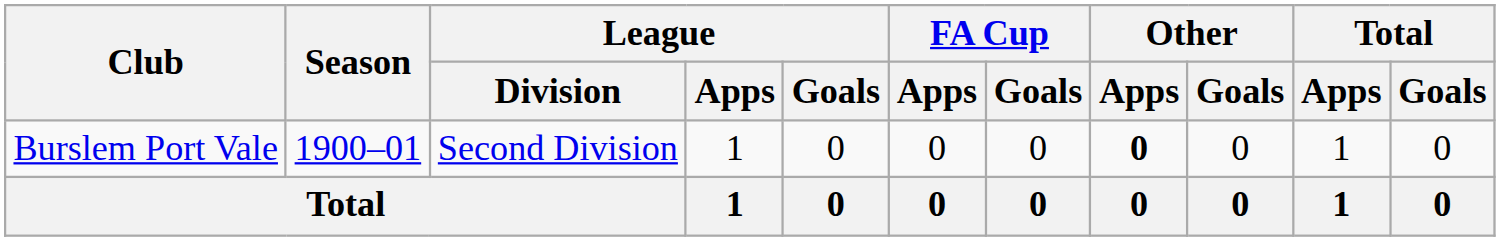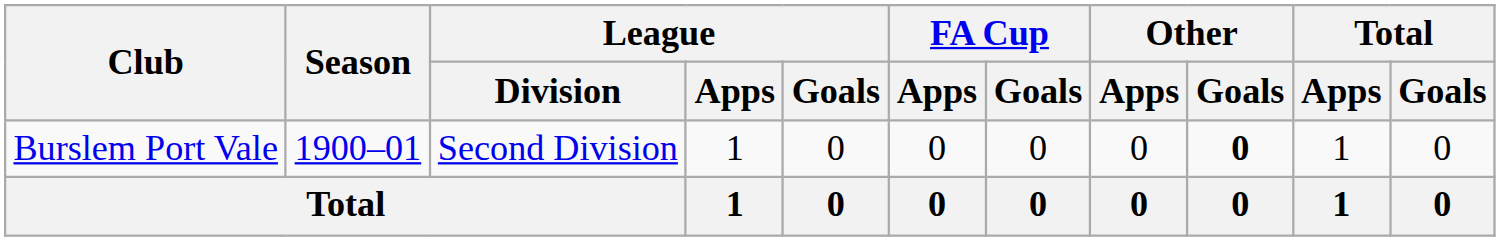Burslem Port Vale | Other / Apps: bold -> normal
Burslem Port Vale | Other / Goals: normal -> bold
